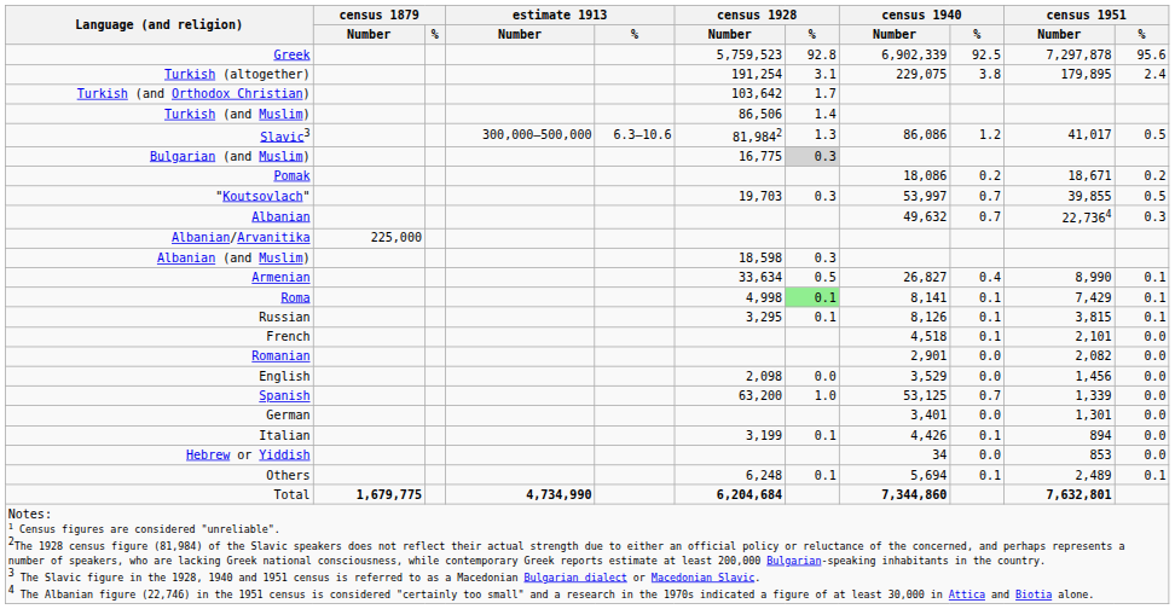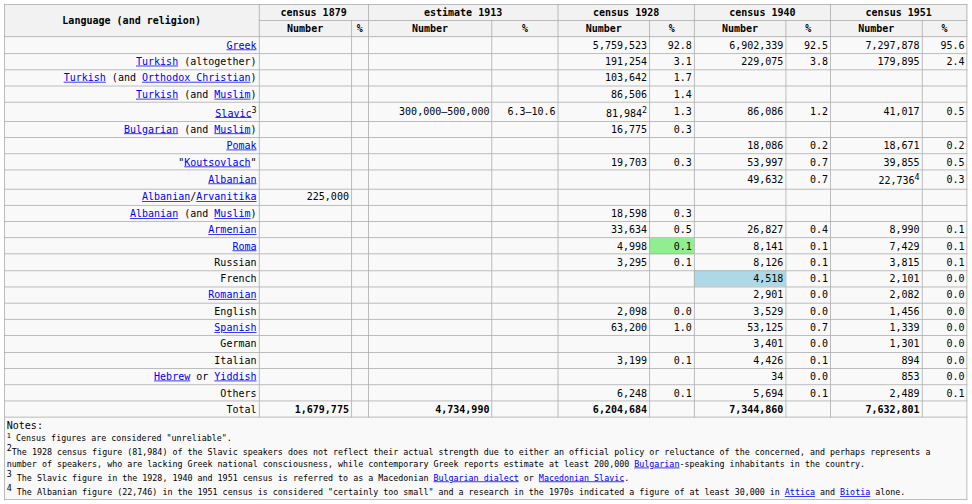Bulgarian (and Muslim) | census 1928 / %: lightgrey background -> no background
French | census 1940 / Number: no background -> lightblue background
